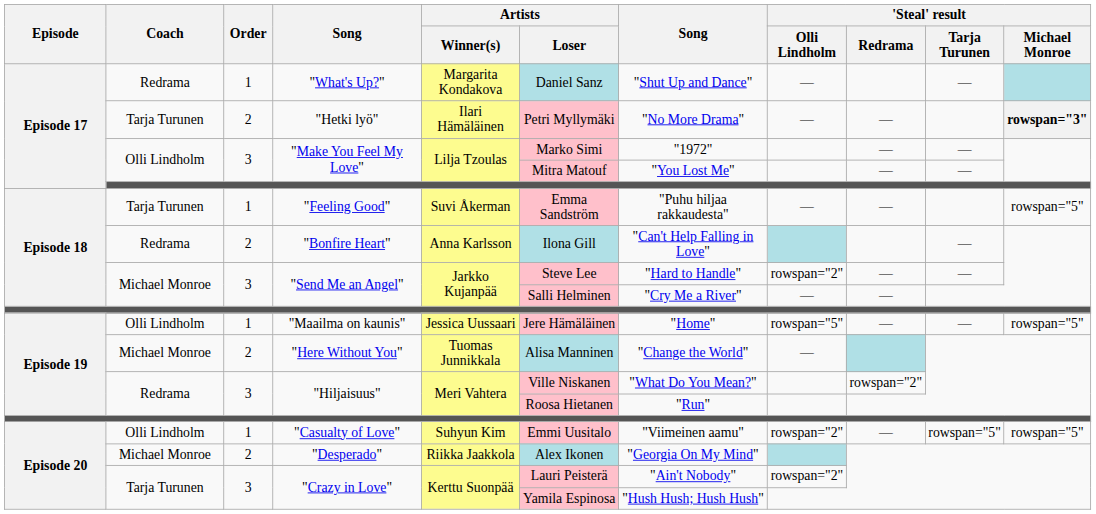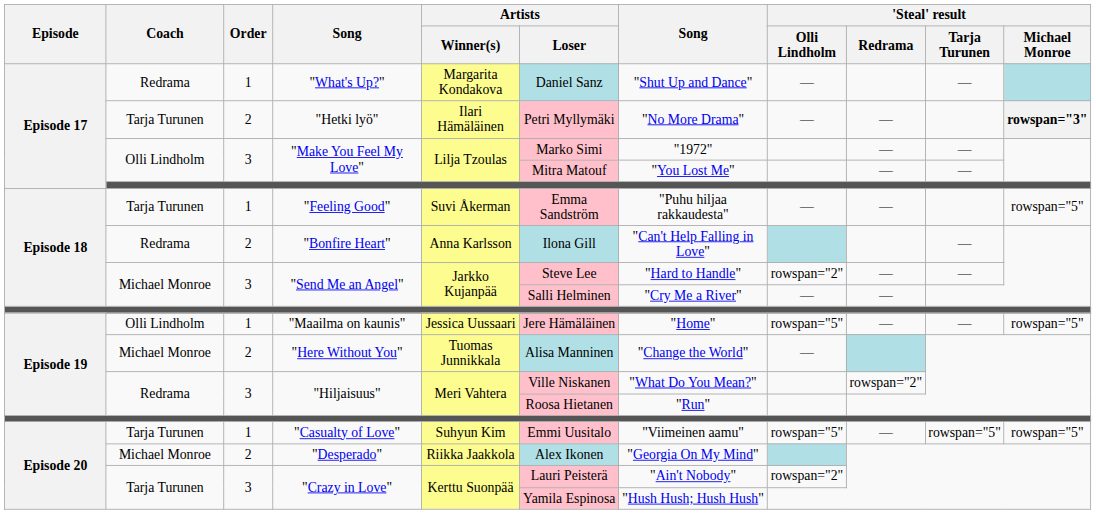"Casualty of Love" | Coach: Olli Lindholm -> Tarja Turunen
"Casualty of Love" | 'Steal' result / Olli Lindholm: rowspan="2" -> rowspan="5"
